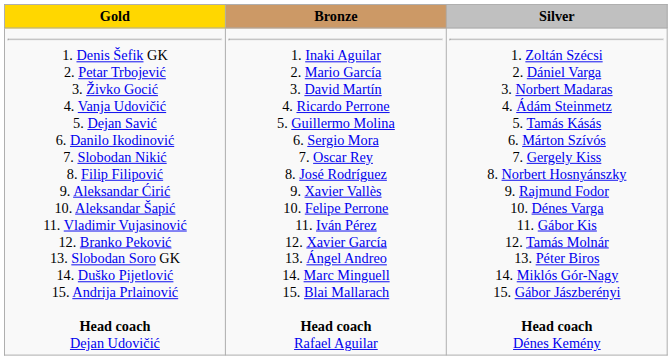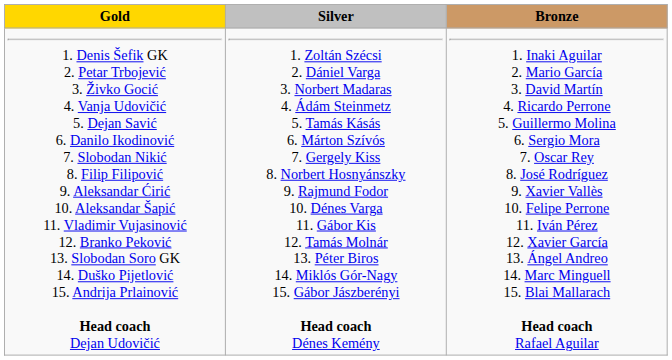columns swapped: Silver <-> Bronze
